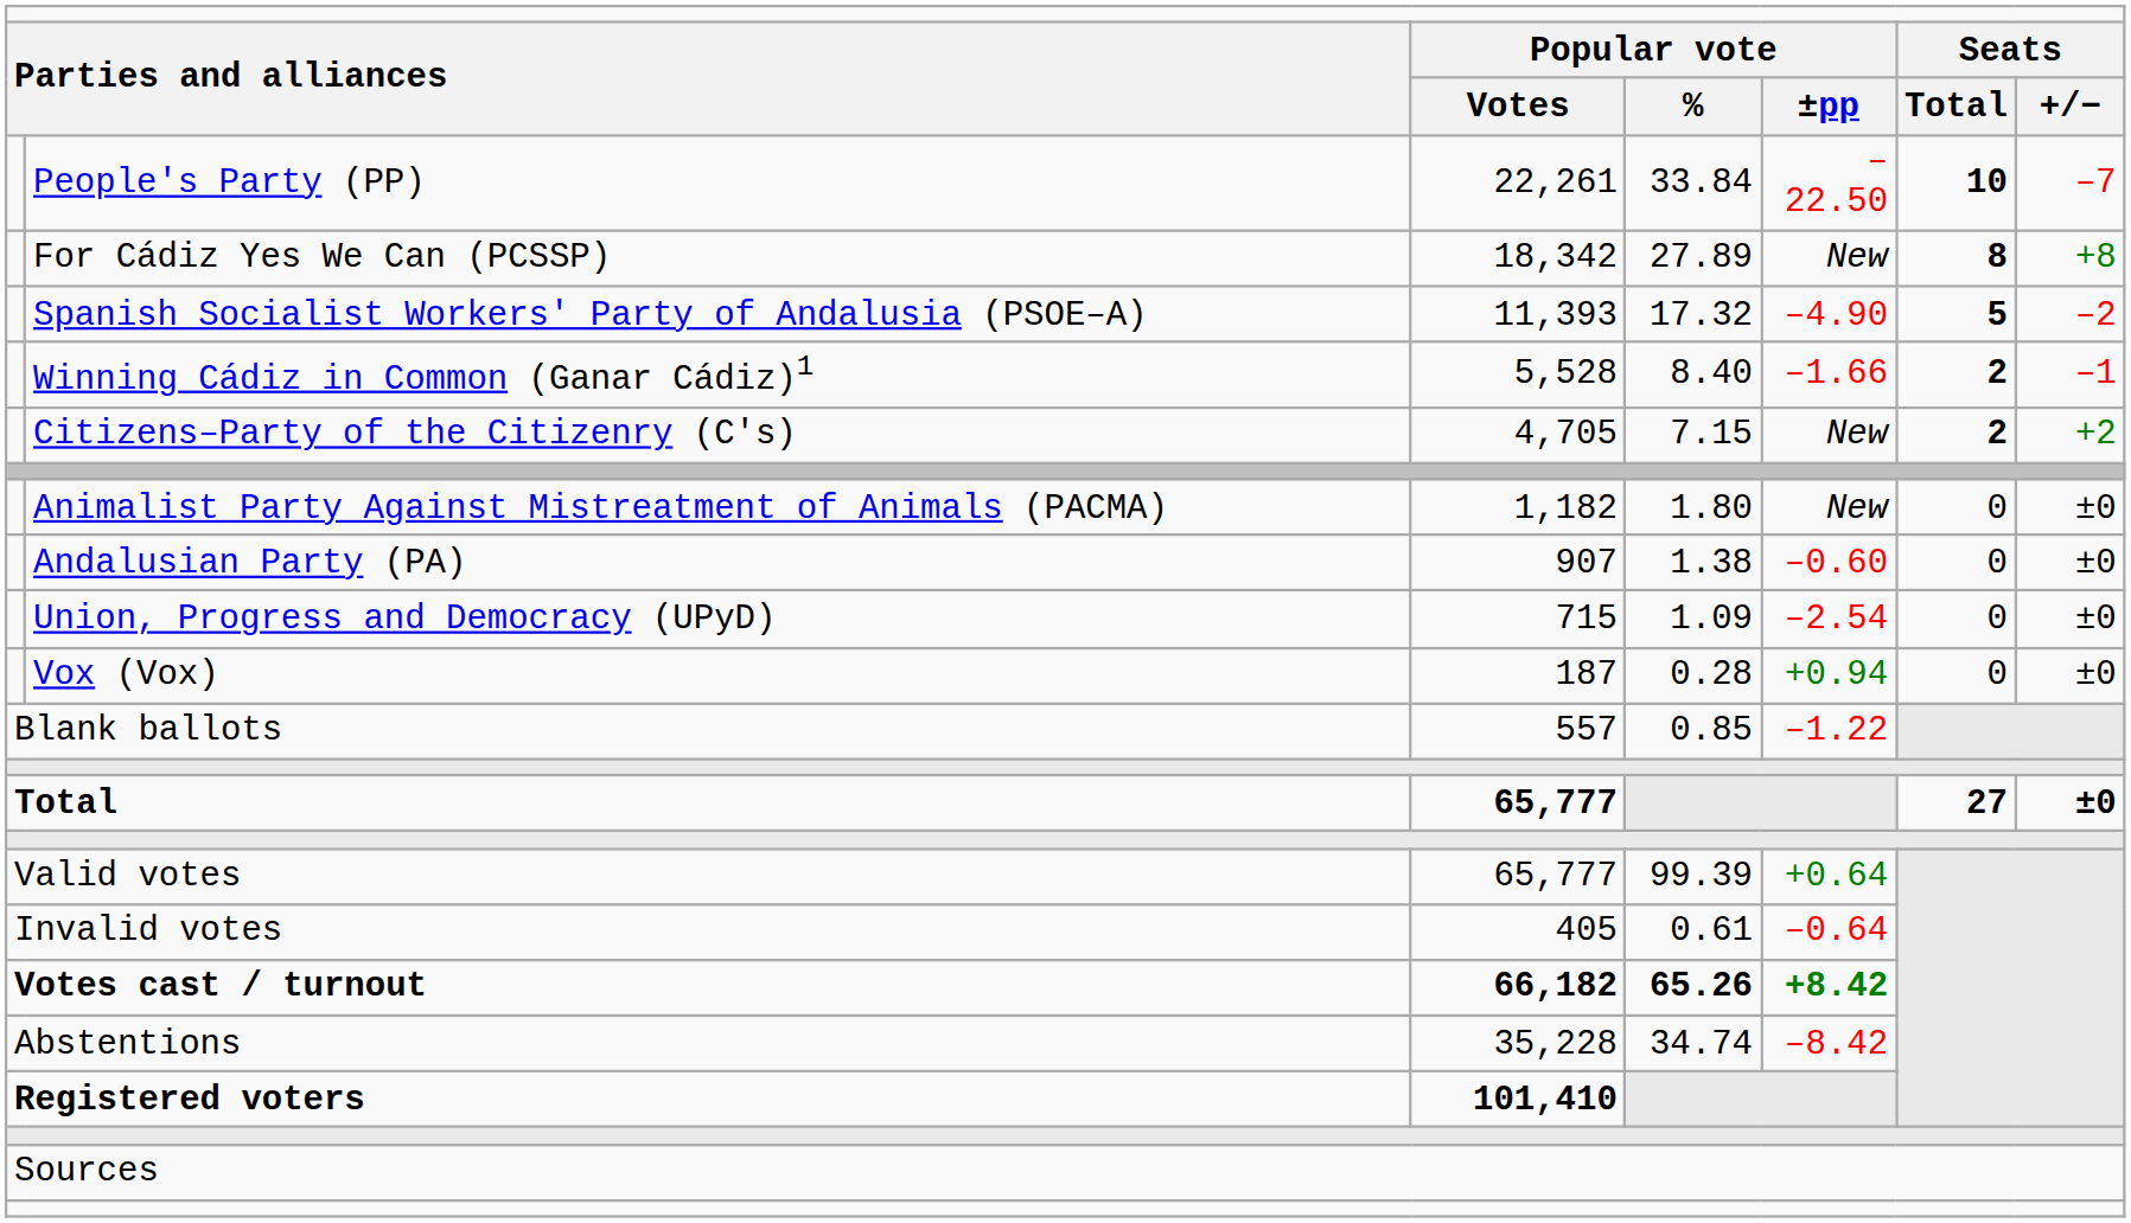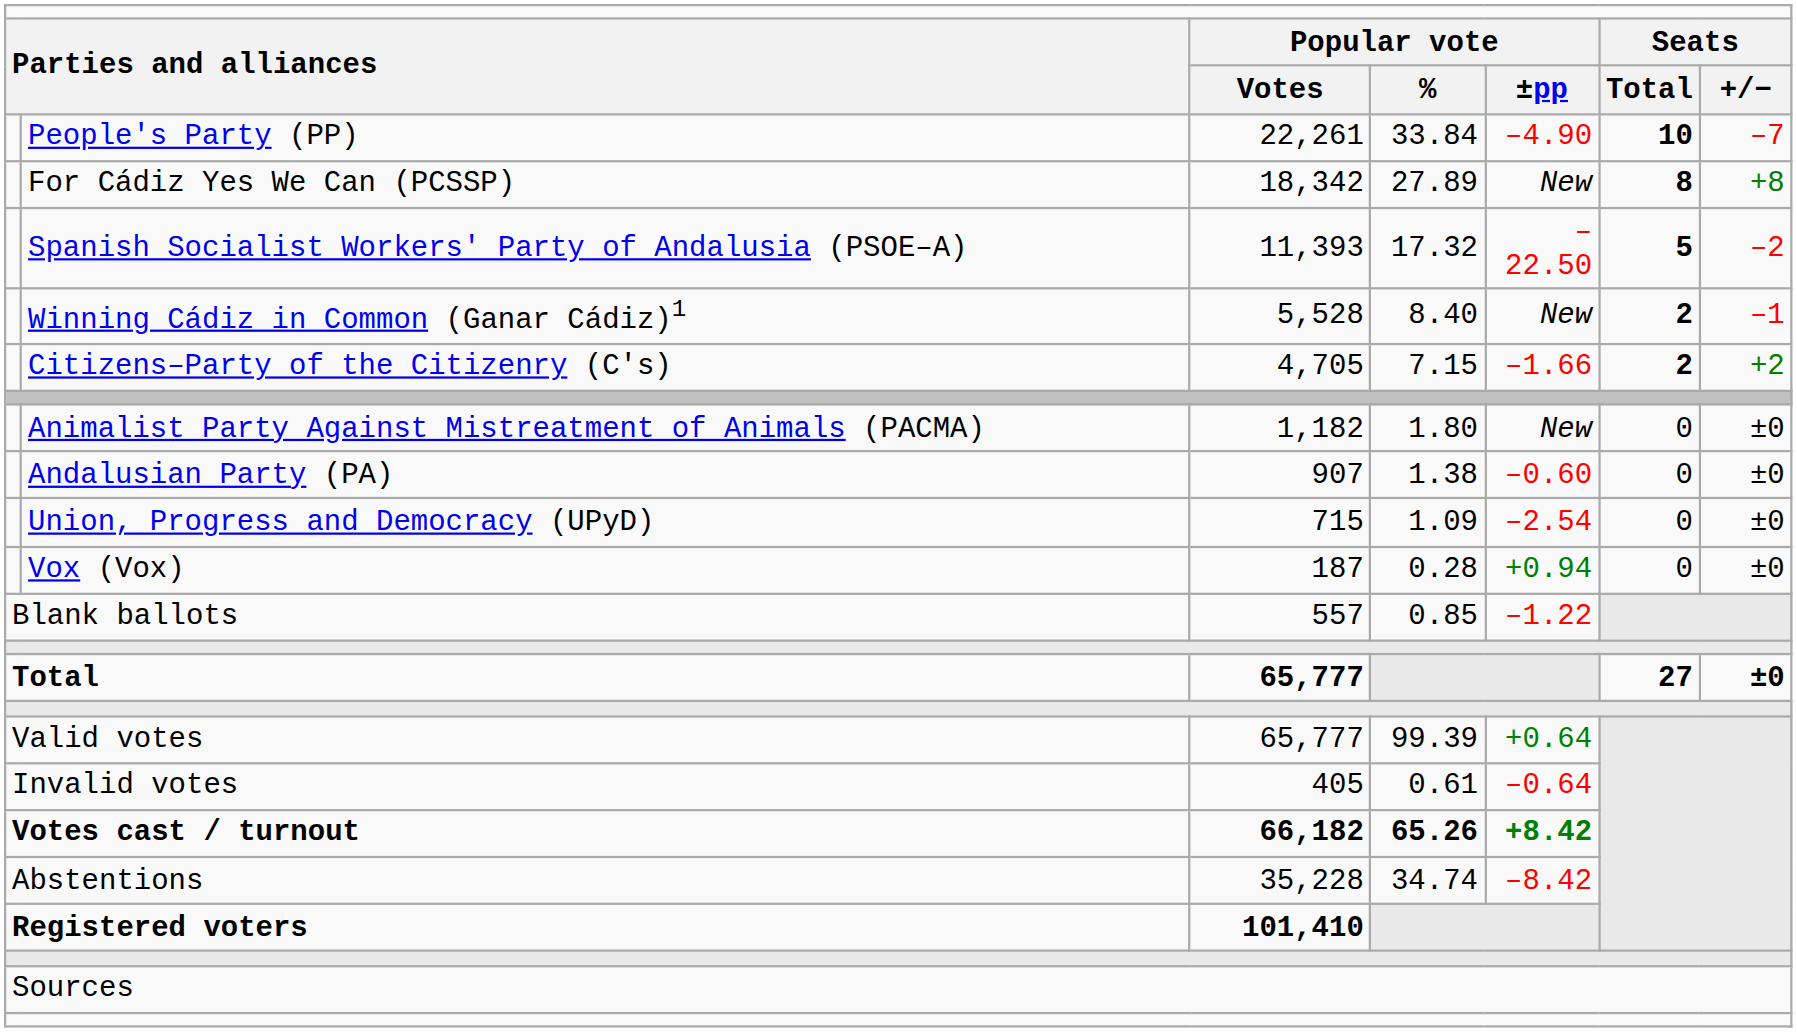People's Party (PP) | column 5: –22.50 -> –4.90
Spanish Socialist Workers' Party of Andalusia (PSOE–A) | column 5: –4.90 -> –22.50
Winning Cádiz in Common (Ganar Cádiz)1 | column 5: –1.66 -> New
Citizens–Party of the Citizenry (C's) | column 5: New -> –1.66
